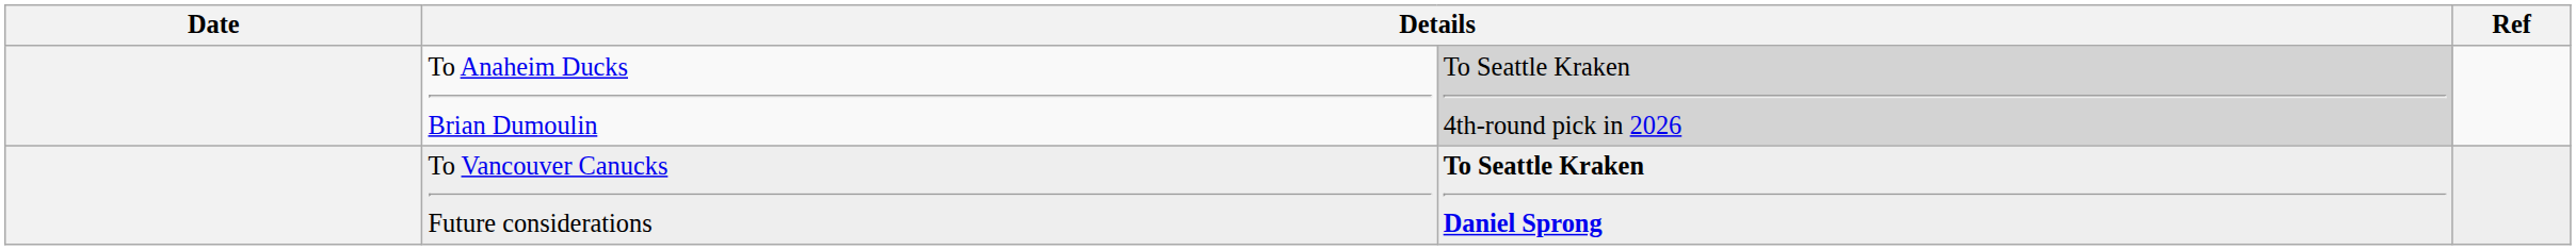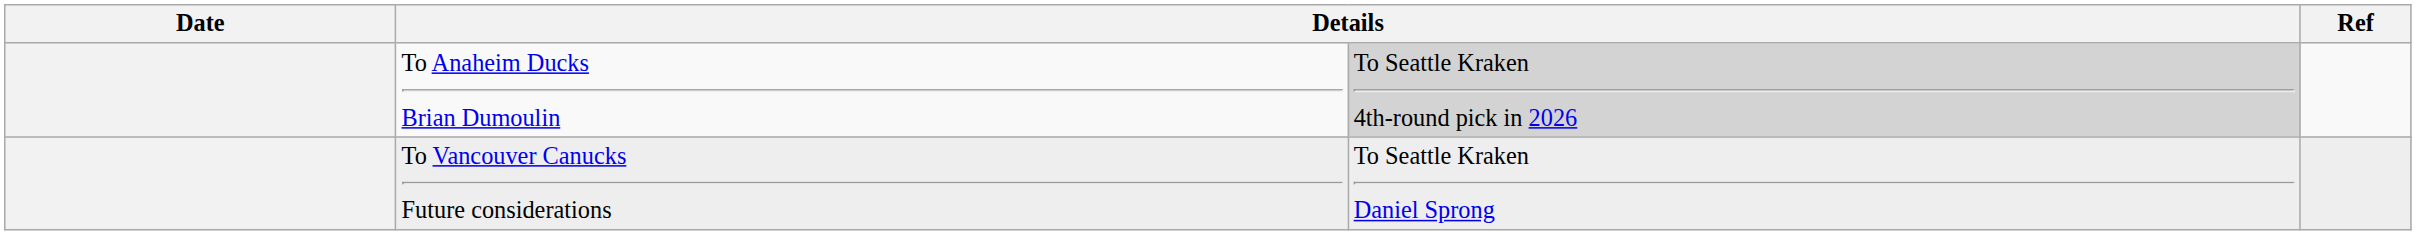To Vancouver Canucks Future considerations | column 3: bold -> normal
